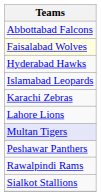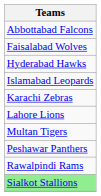row 3 | column 1: lightyellow background -> no background
row 8 | column 1: lavender background -> no background
row 11 | column 1: no background -> lightgreen background
